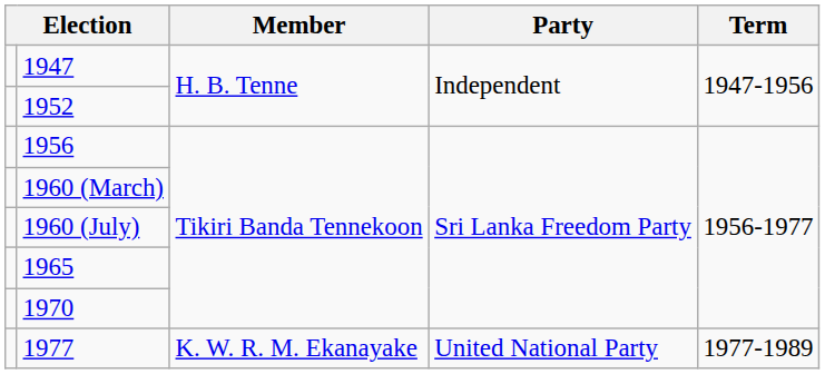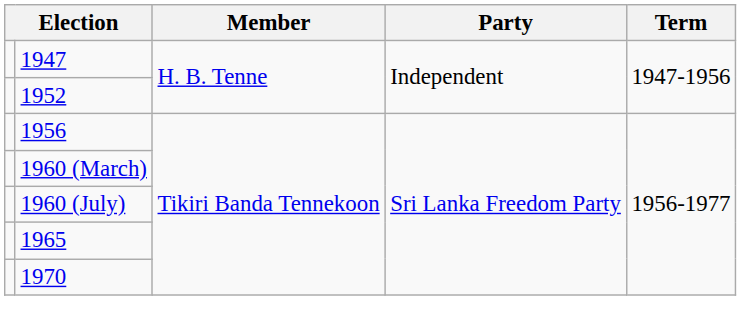- row: 1977 | K. W. R. M. Ekanayake | United National Party | 1977-1989
